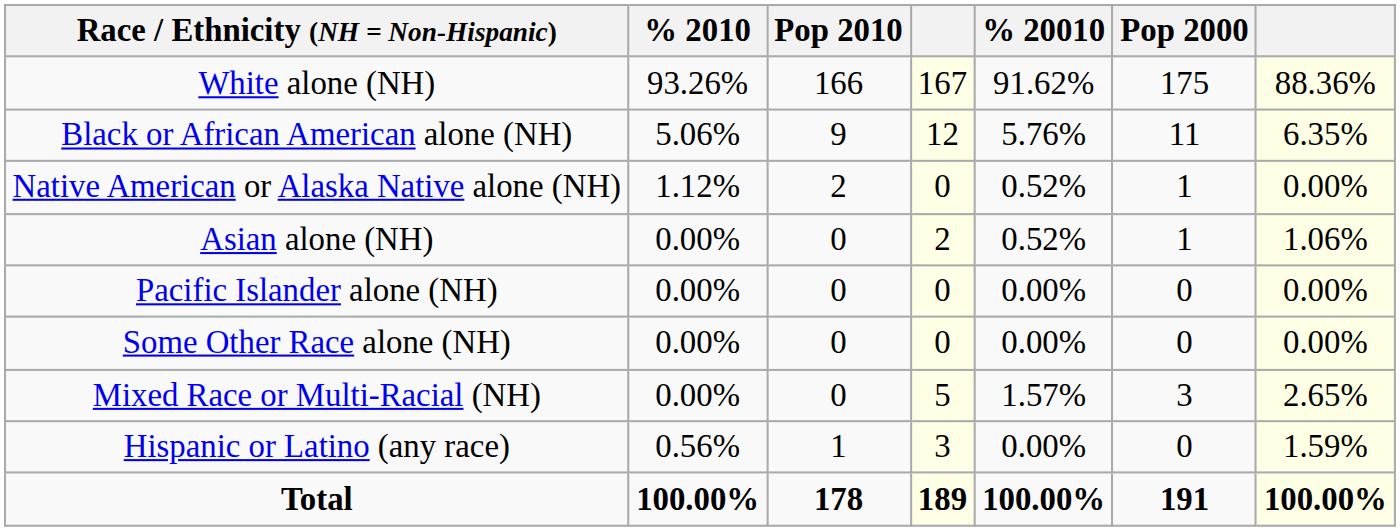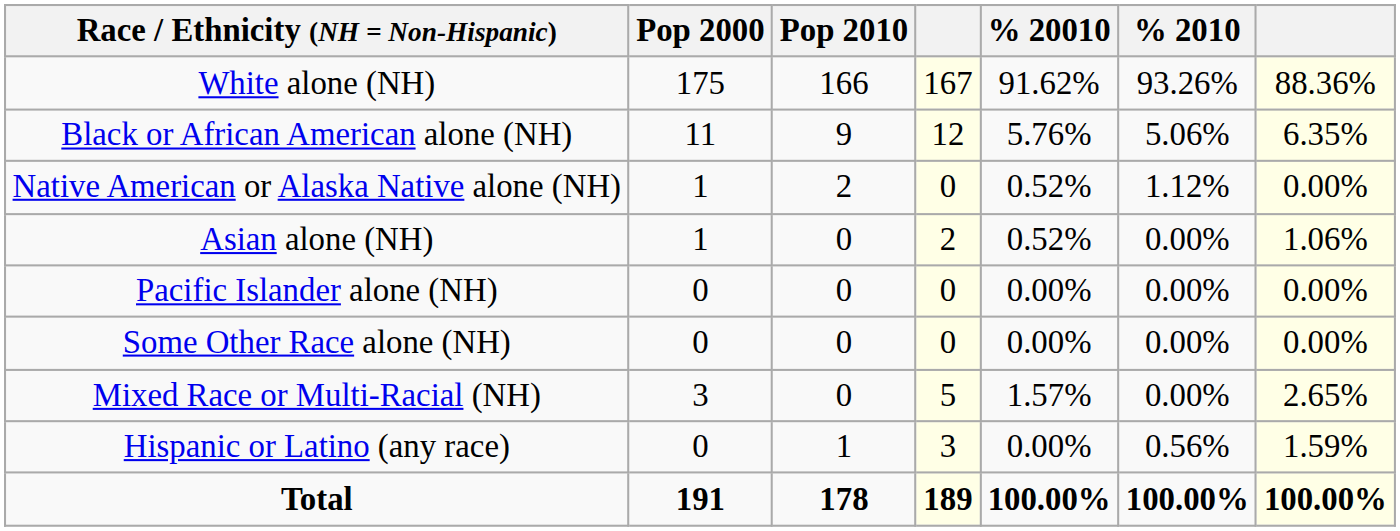columns swapped: Pop 2000 <-> % 2010
